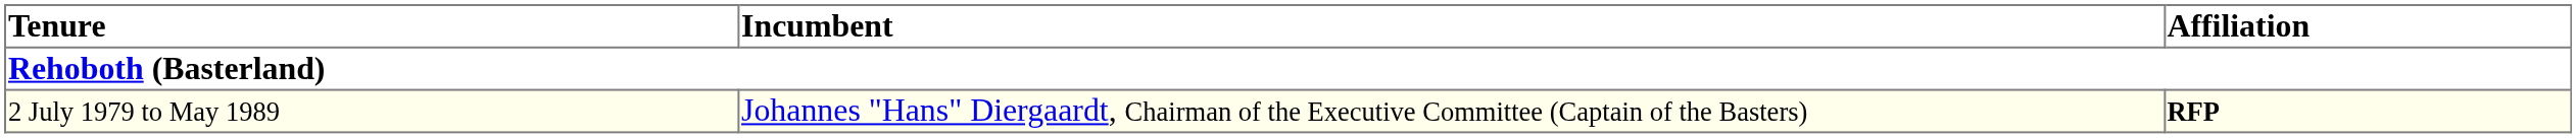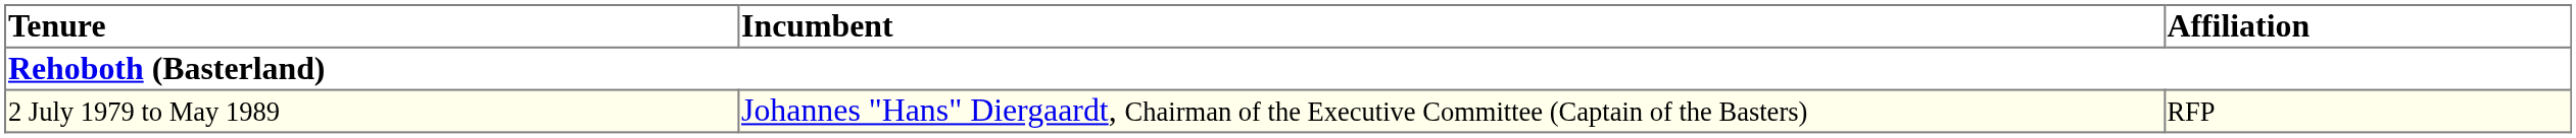2 July 1979 to May 1989 | Affiliation: bold -> normal
